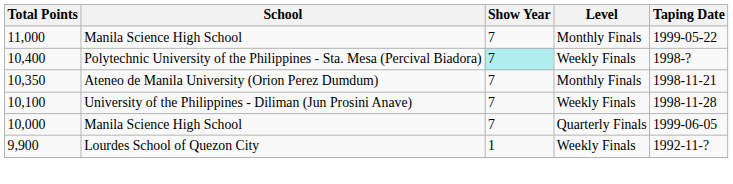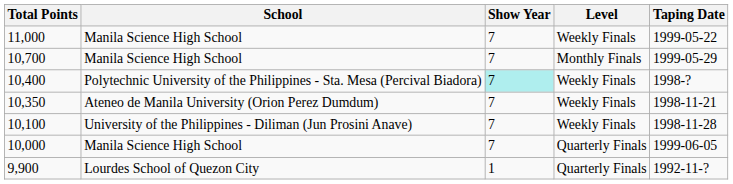11,000 | Level: Monthly Finals -> Weekly Finals
+ row: 10,700 | Manila Science High School | 7 | Monthly Finals | 1999-05-29
10,350 | Level: Monthly Finals -> Weekly Finals
9,900 | Level: Weekly Finals -> Quarterly Finals
